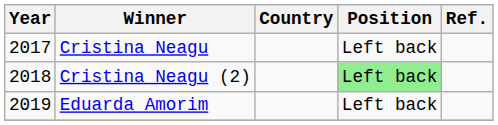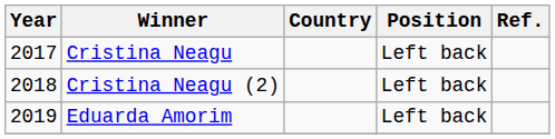Cristina Neagu (2) | Position: lightgreen background -> no background
